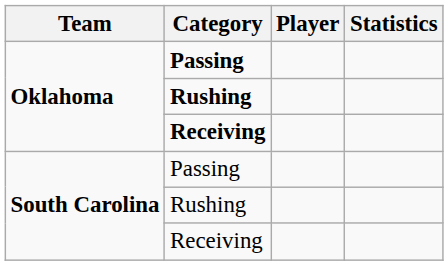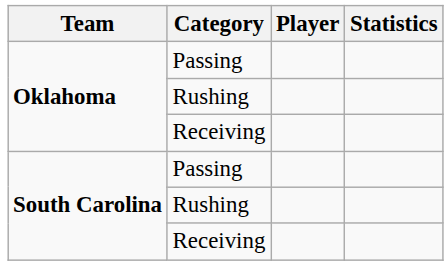Oklahoma / Passing | Category: bold -> normal
Oklahoma / Rushing | Category: bold -> normal
Oklahoma / Receiving | Category: bold -> normal
